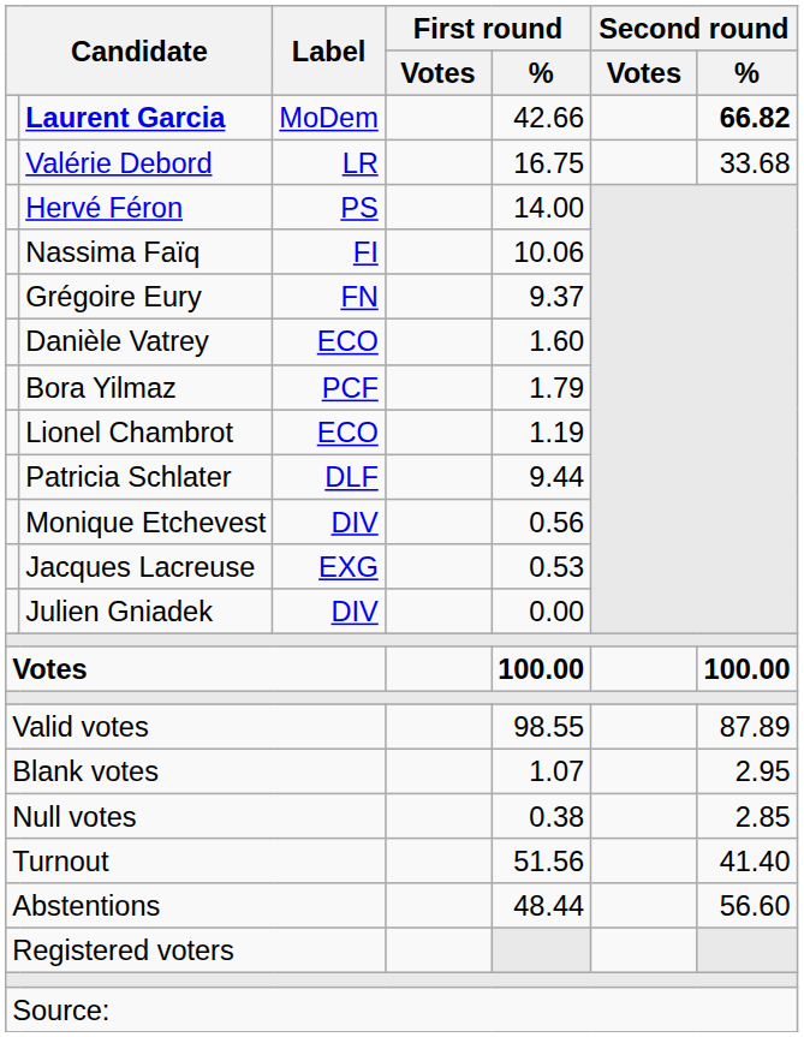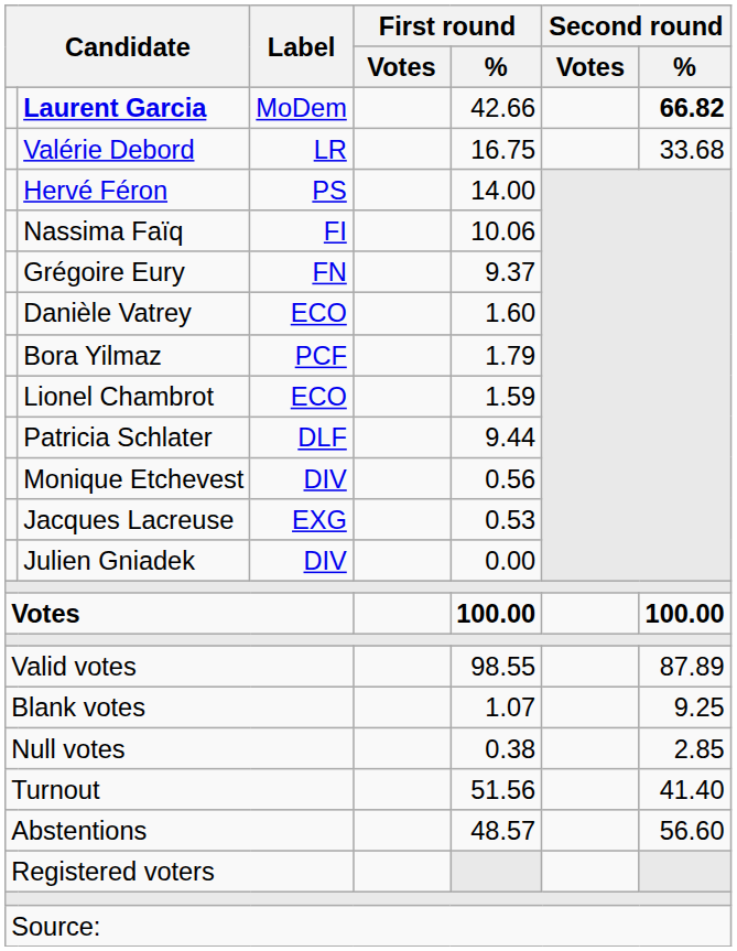Lionel Chambrot | First round / %: 1.19 -> 1.59
Blank votes | Second round / %: 2.95 -> 9.25
Abstentions | First round / %: 48.44 -> 48.57
